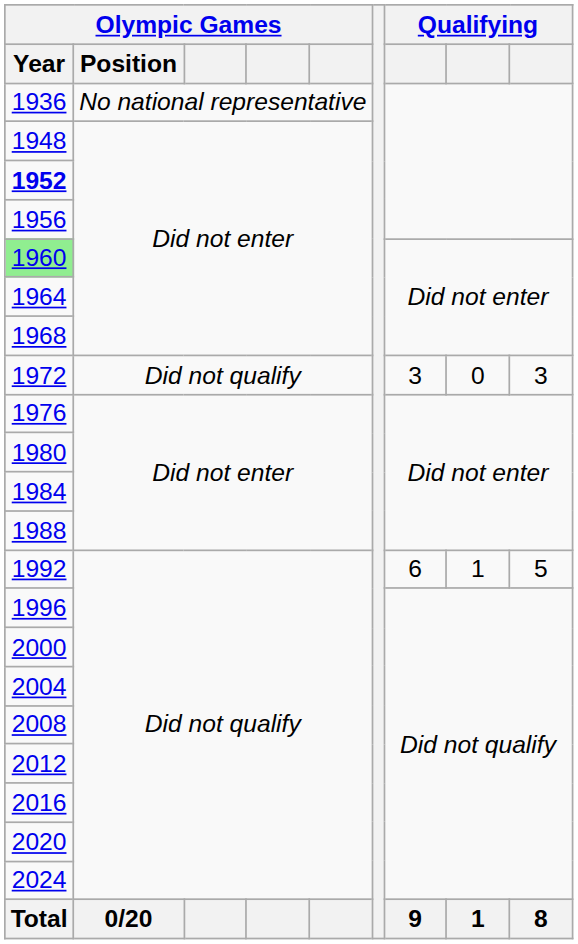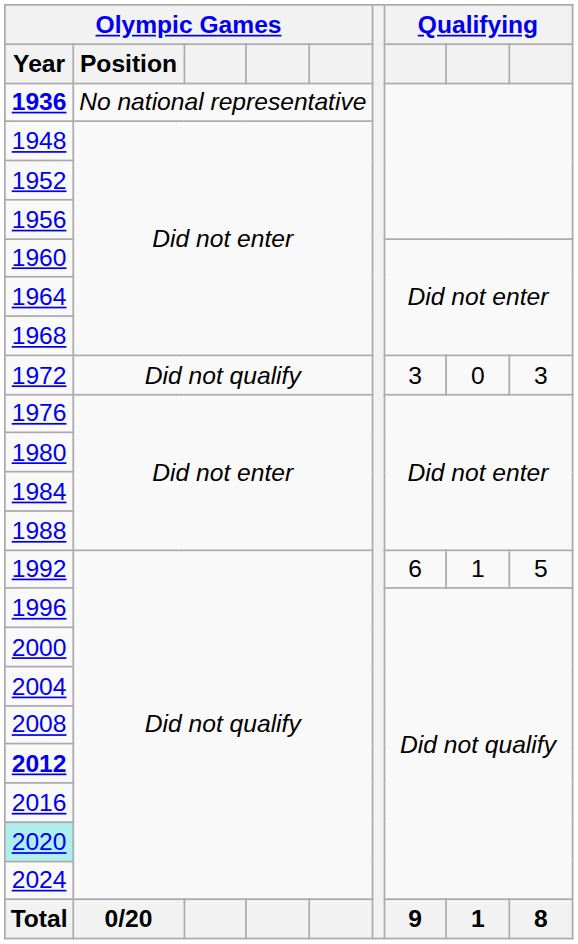1936 | Olympic Games / Year: normal -> bold
1952 | Olympic Games / Year: bold -> normal
1960 | Olympic Games / Year: lightgreen background -> no background
2012 | Olympic Games / Year: normal -> bold
2020 | Olympic Games / Year: no background -> paleturquoise background
